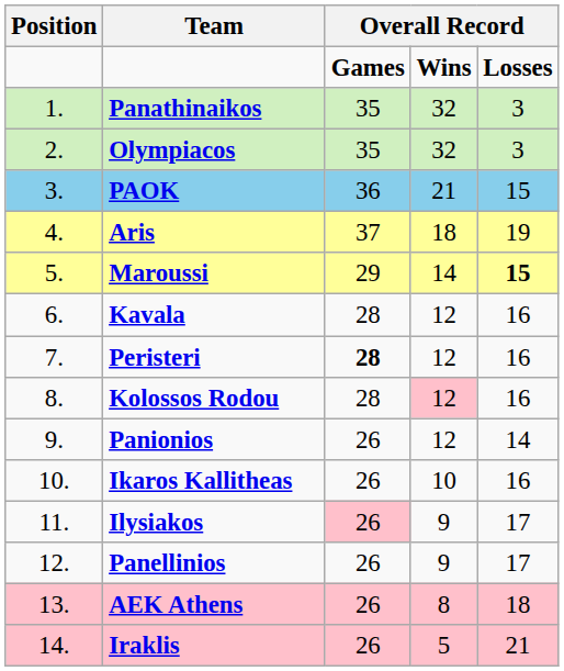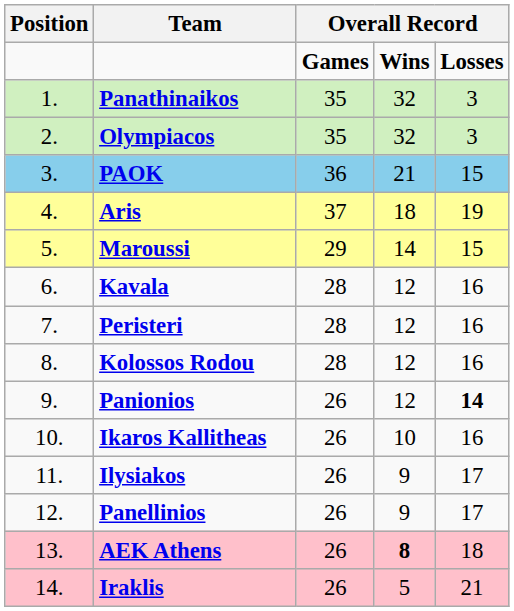Maroussi | column 5: bold -> normal
Peristeri | column 3: bold -> normal
Kolossos Rodou | column 4: pink background -> no background
Panionios | column 5: normal -> bold
Ilysiakos | column 3: pink background -> no background
AEK Athens | column 4: normal -> bold
